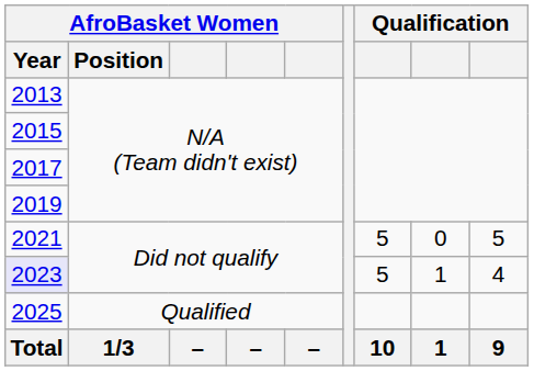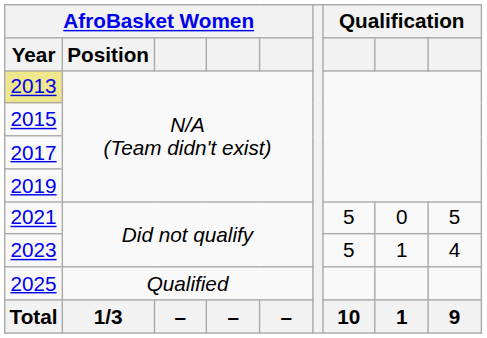2013 | AfroBasket Women / Year: no background -> khaki background
2023 | AfroBasket Women / Year: lavender background -> no background
